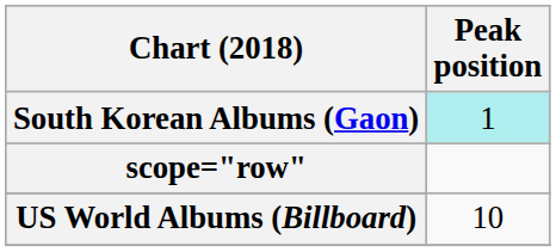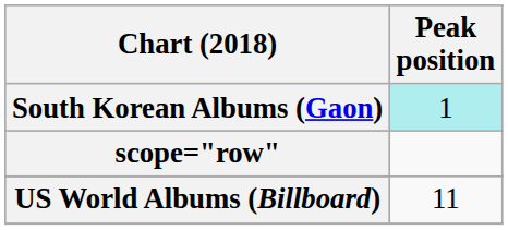US World Albums (Billboard) | Peak position: 10 -> 11
